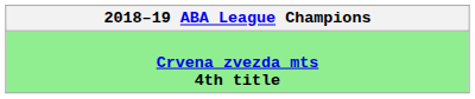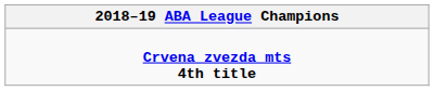row 2 | column 1: lightgreen background -> no background
